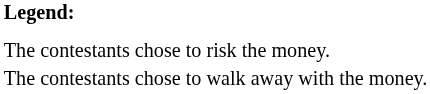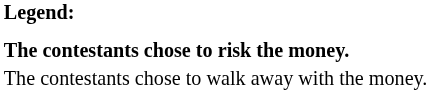row 2 | Legend:: normal -> bold
